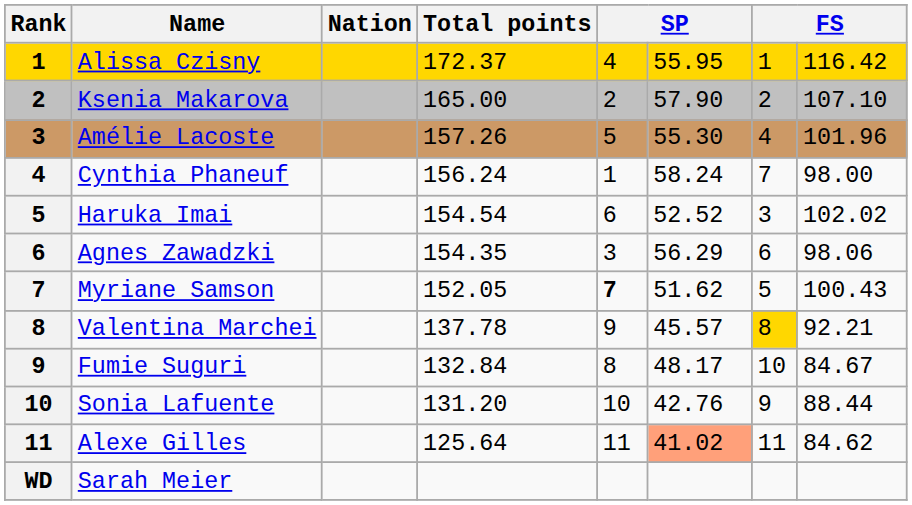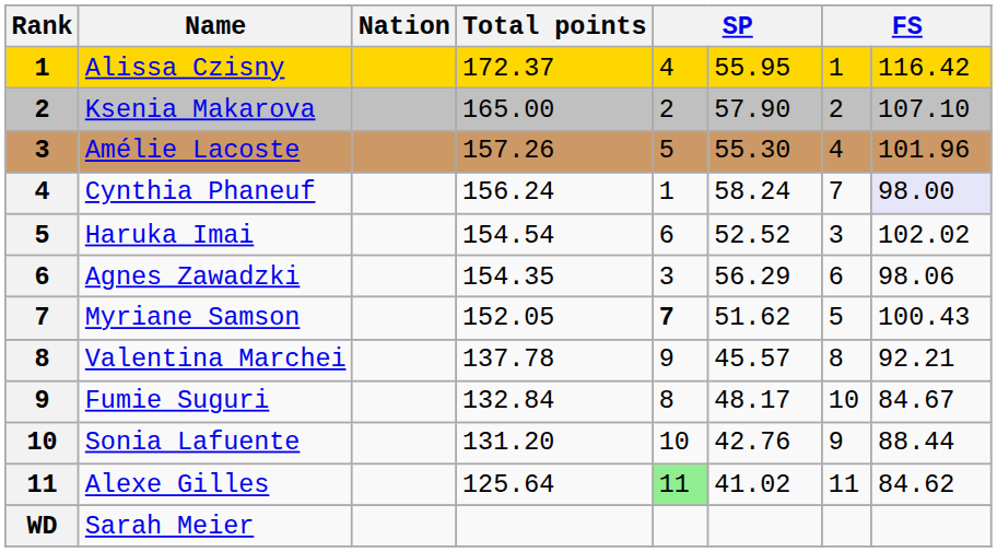Cynthia Phaneuf | column 8: no background -> lavender background
Valentina Marchei | column 7: gold background -> no background
Alexe Gilles | column 5: no background -> lightgreen background
Alexe Gilles | column 6: lightsalmon background -> no background
